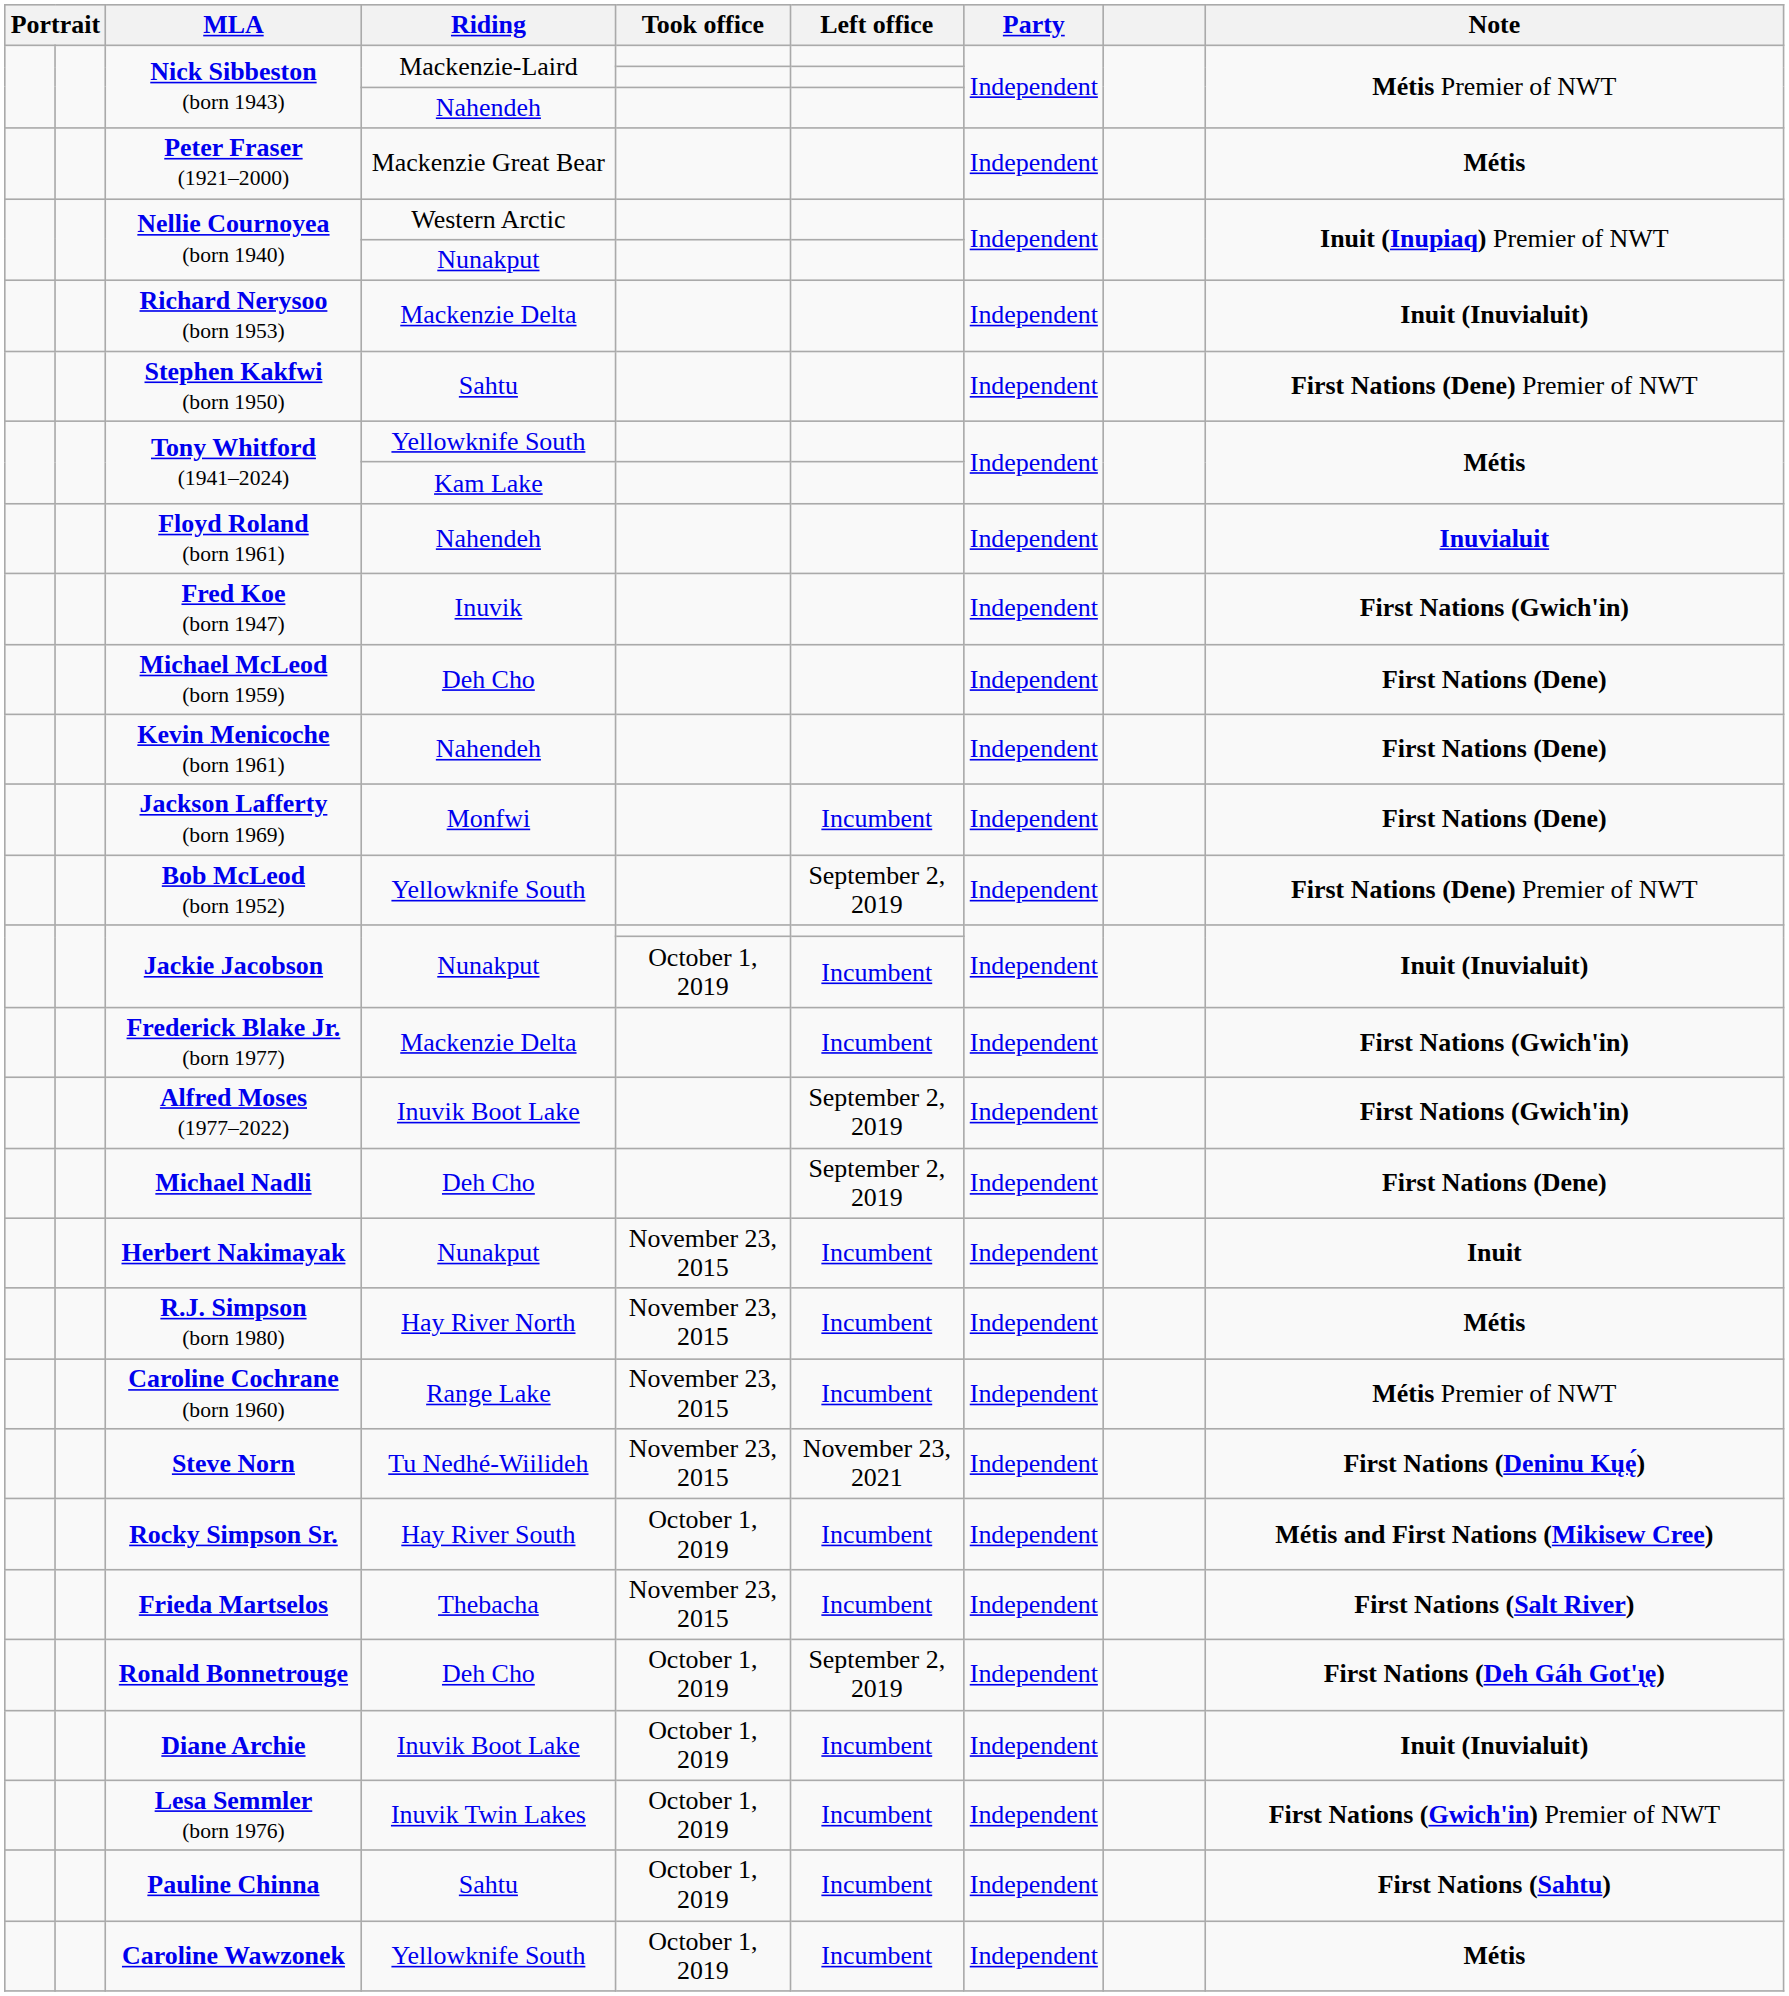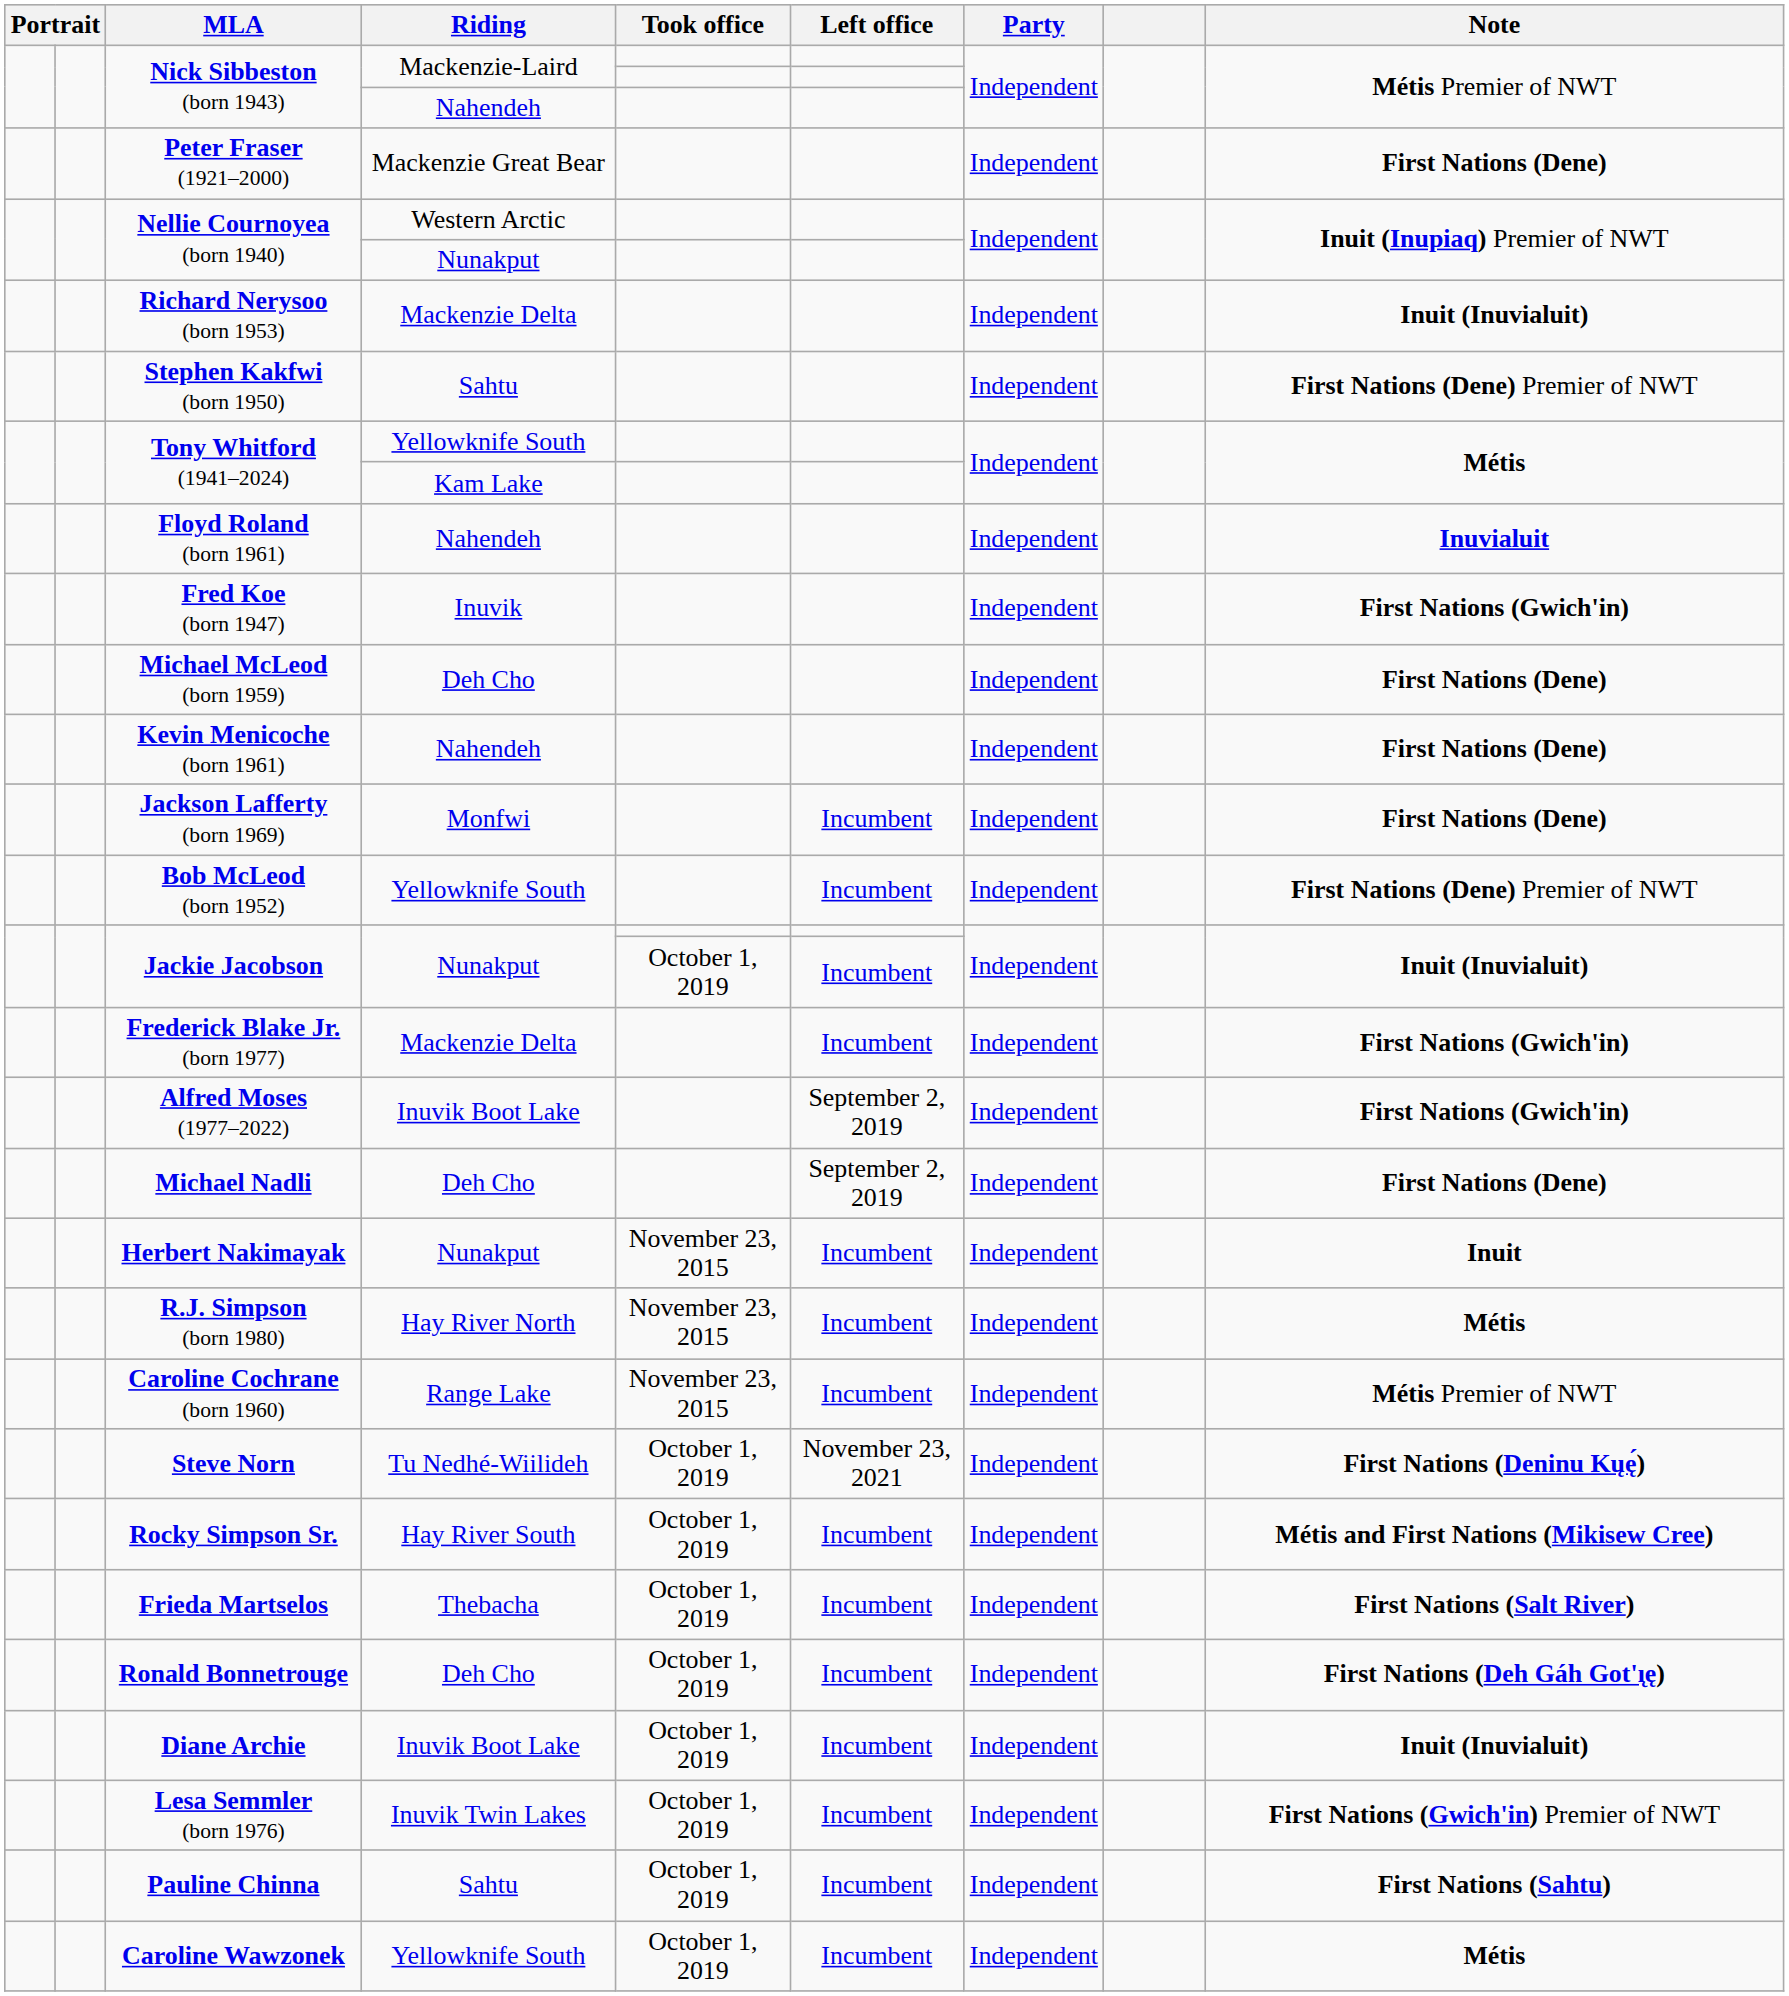Peter Fraser (1921–2000) | Note: Métis -> First Nations (Dene)
Bob McLeod (born 1952) | Left office: September 2, 2019 -> Incumbent
Steve Norn | Took office: November 23, 2015 -> October 1, 2019
Frieda Martselos | Took office: November 23, 2015 -> October 1, 2019
Ronald Bonnetrouge | Left office: September 2, 2019 -> Incumbent
